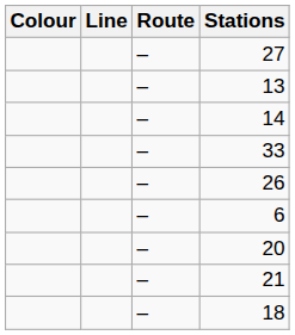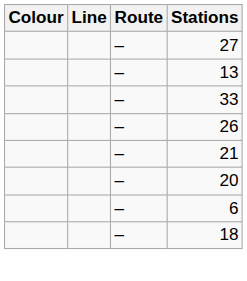- row: – | 14
rows swapped: 6 <-> 21
